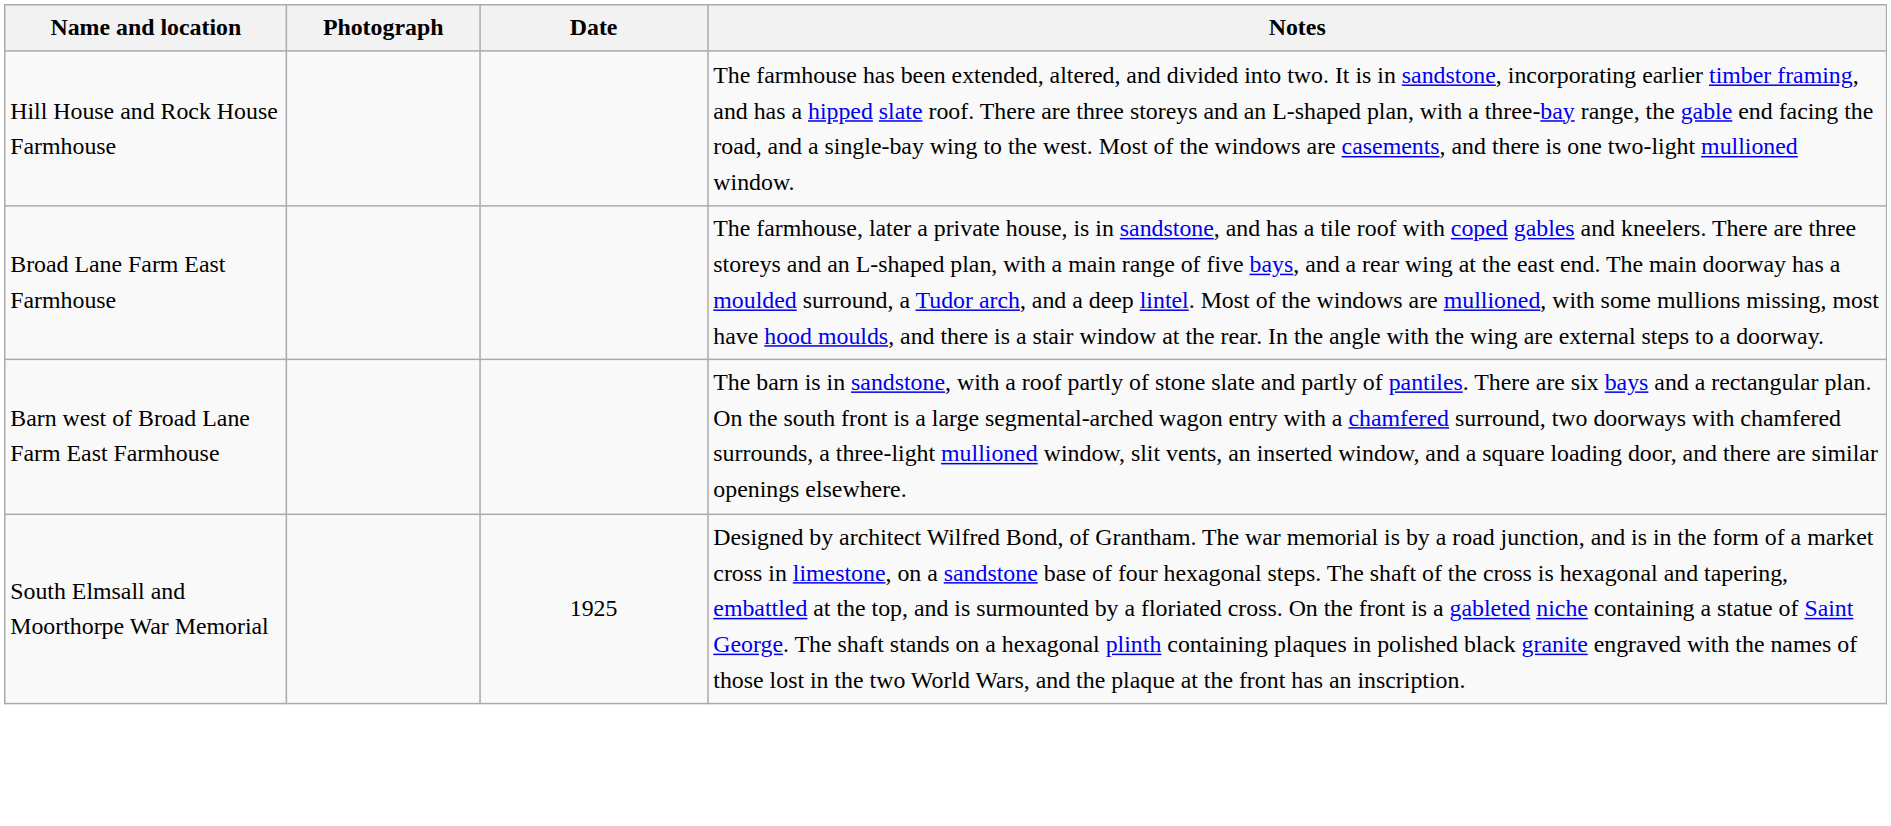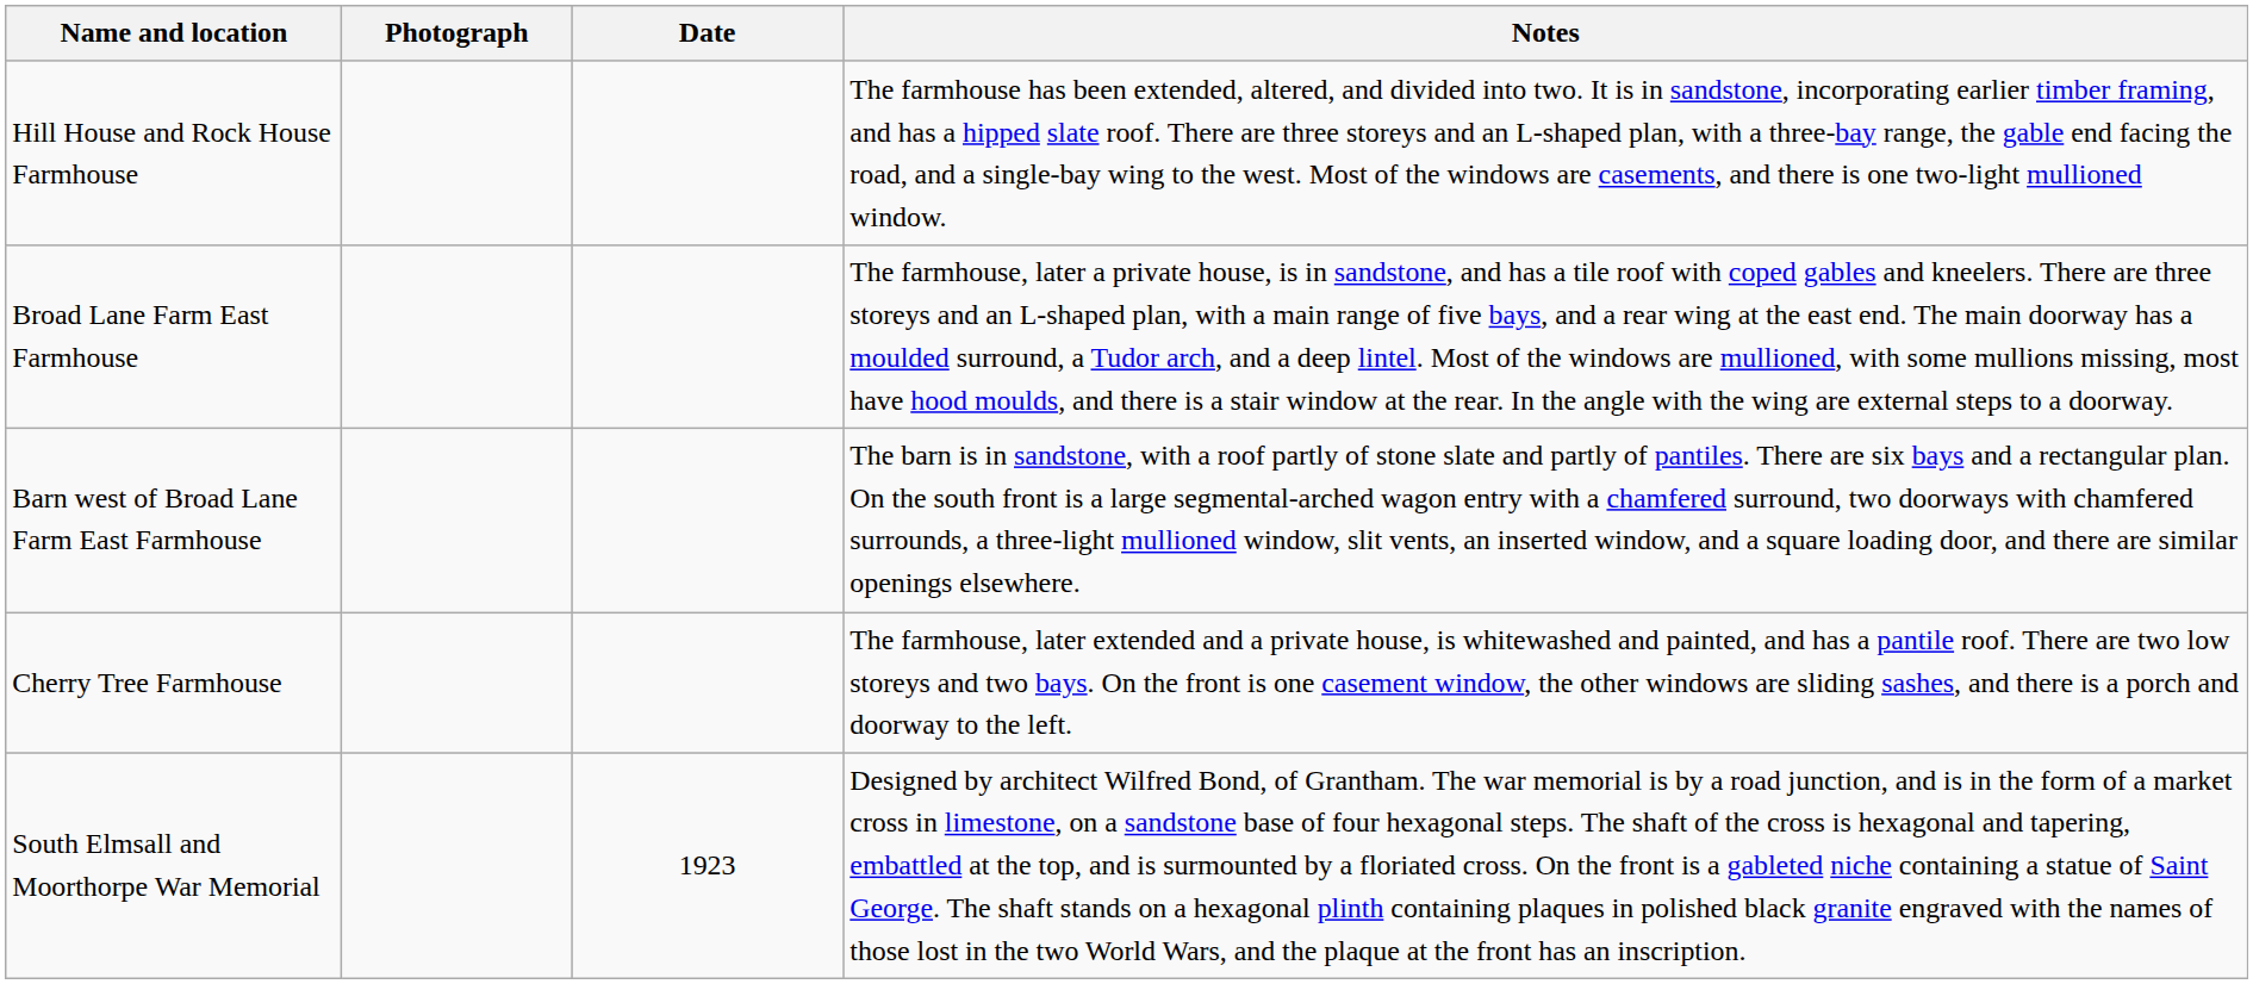+ row: Cherry Tree Farmhouse | The farmhouse, later extended and a private house, is whitewashed and painted, and has a pantile roof. There are two low storeys and two bays. On the front is one casement window, the other windows are sliding sashes, and there is a porch and doorway to the left.
South Elmsall and Moorthorpe War Memorial | Date: 1925 -> 1923
